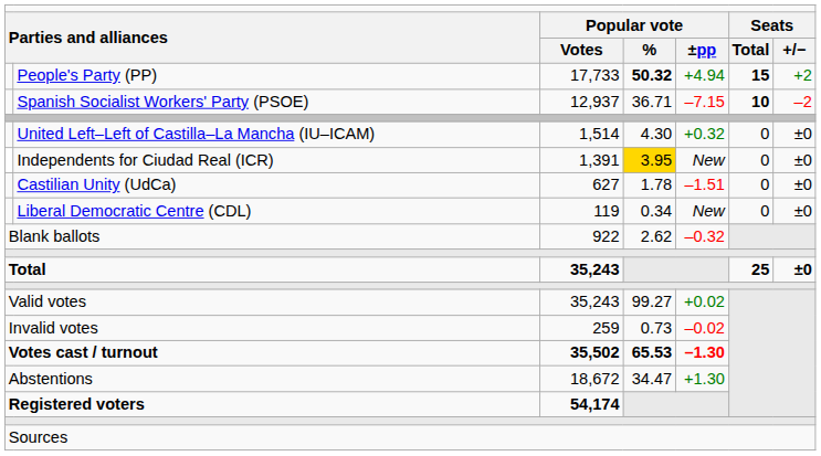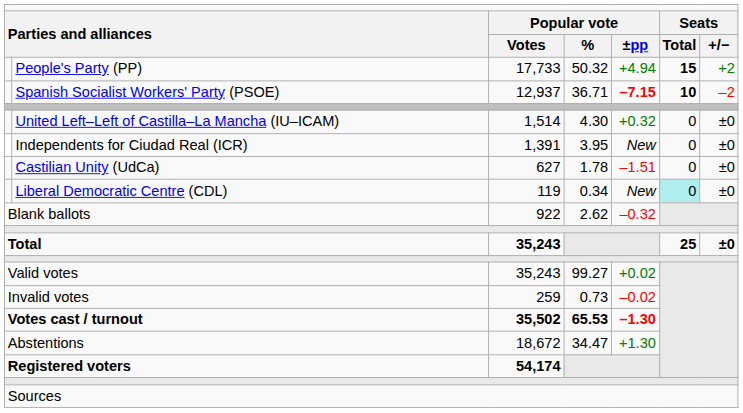People's Party (PP) | column 4: bold -> normal
Spanish Socialist Workers' Party (PSOE) | column 5: normal -> bold
Independents for Ciudad Real (ICR) | column 4: gold background -> no background
Liberal Democratic Centre (CDL) | column 6: no background -> paleturquoise background
